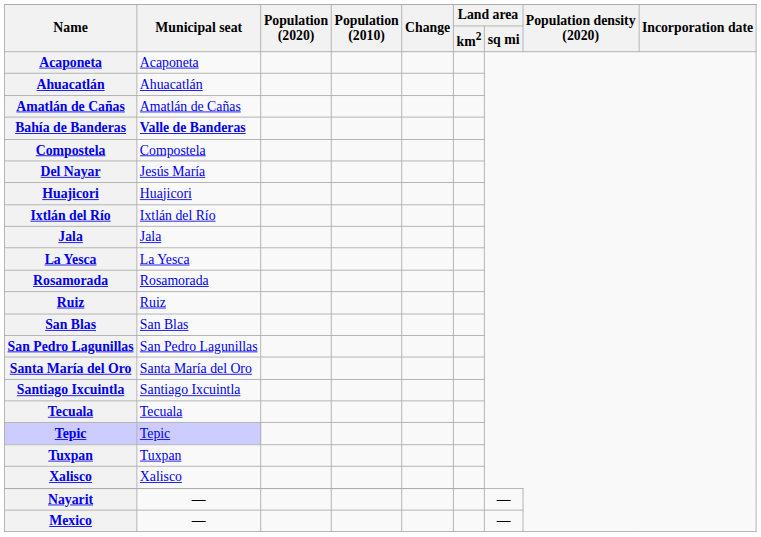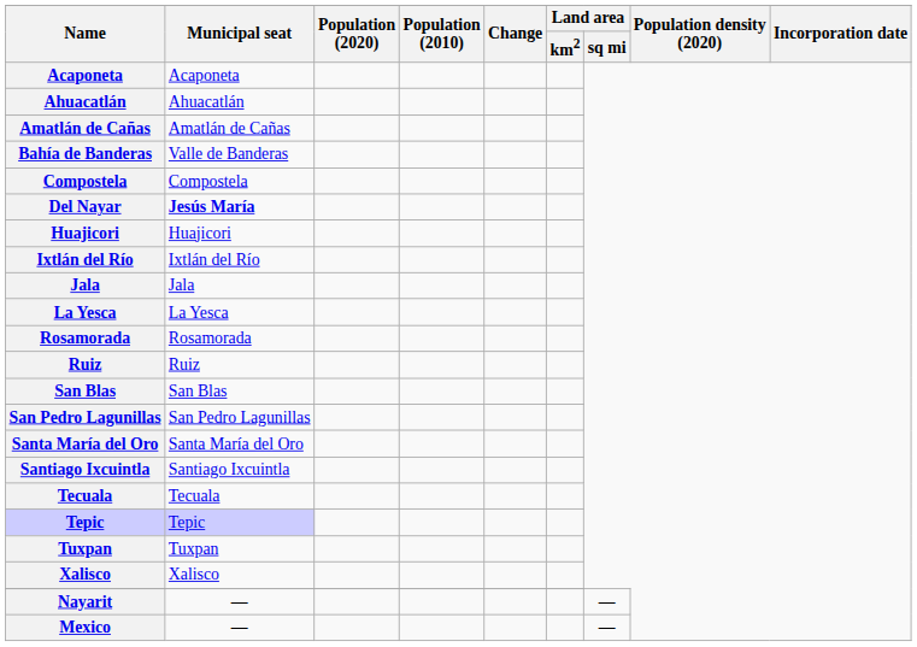Bahía de Banderas | Municipal seat: bold -> normal
Del Nayar | Municipal seat: normal -> bold
